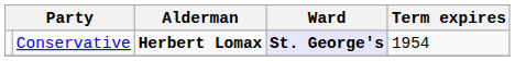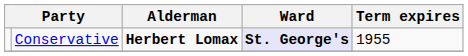Conservative | Term expires: 1954 -> 1955
